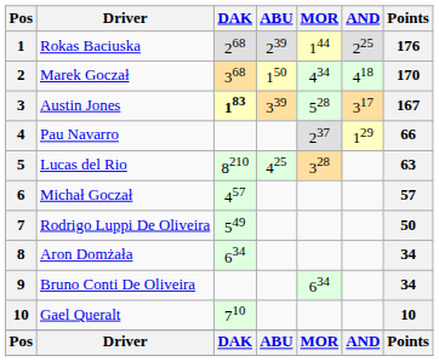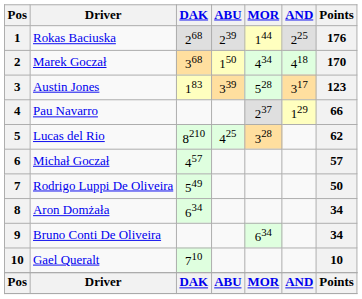Austin Jones | DAK: bold -> normal
Austin Jones | Points: 167 -> 123
Lucas del Rio | Points: 63 -> 62
